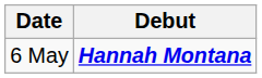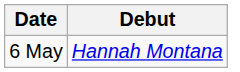6 May | Debut: bold -> normal
